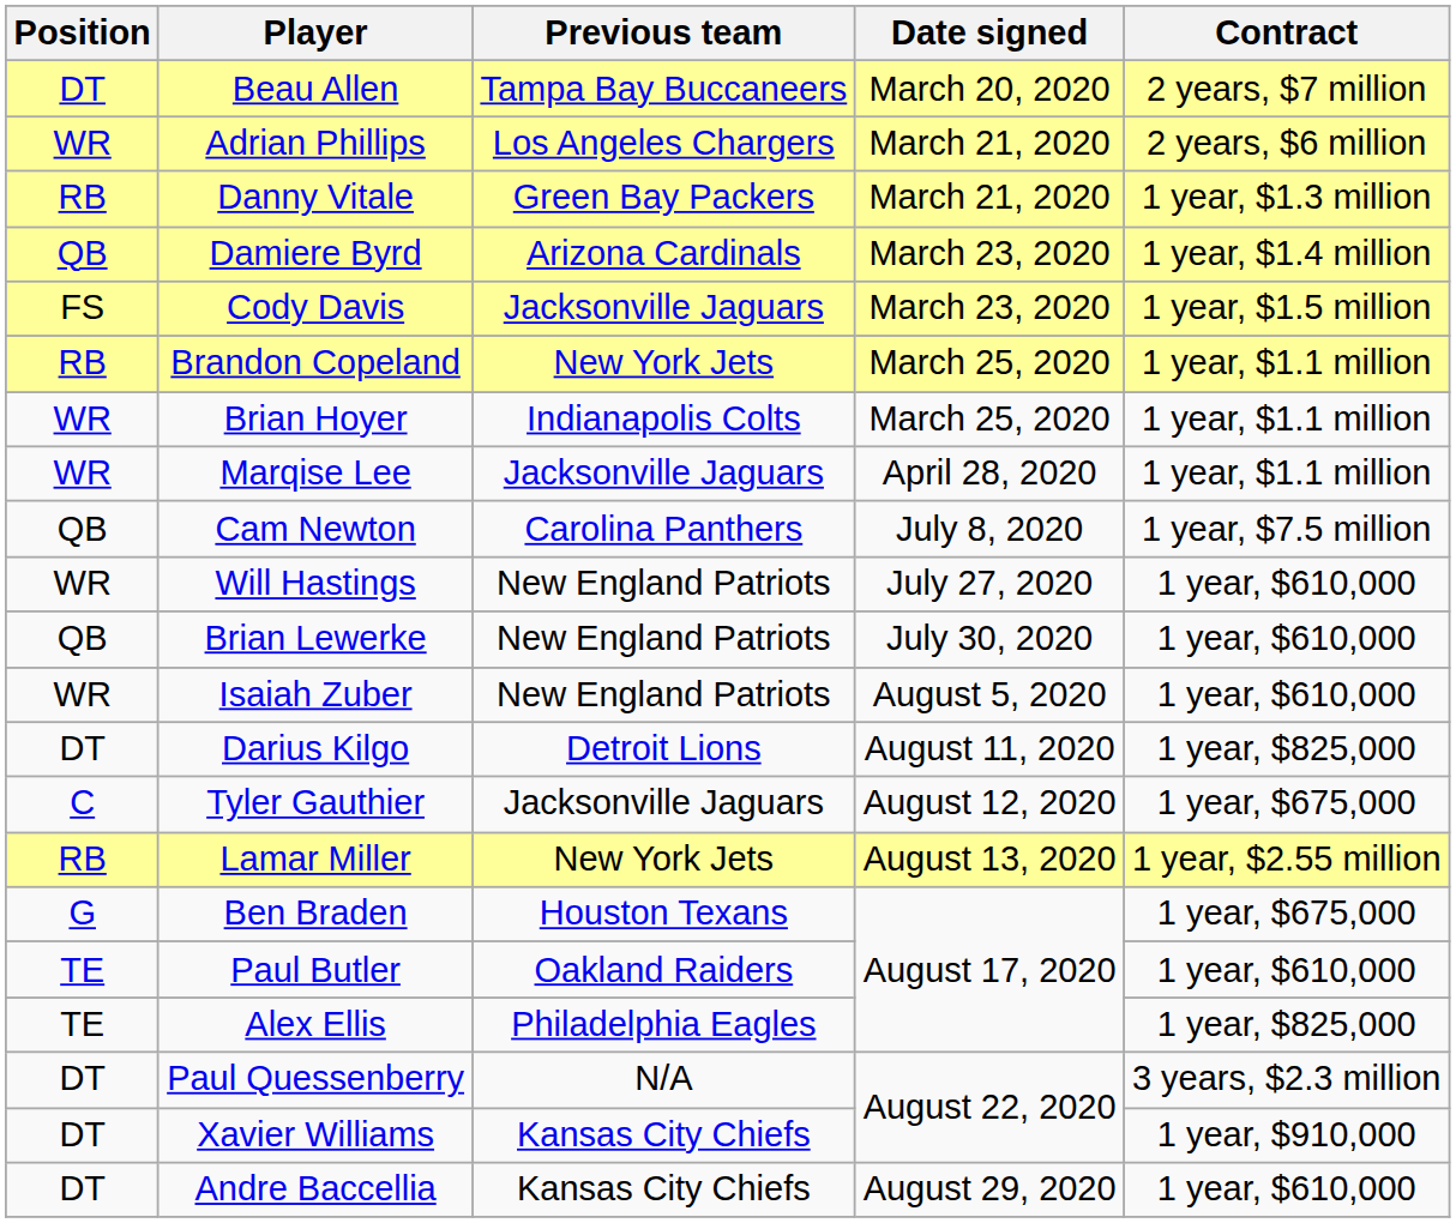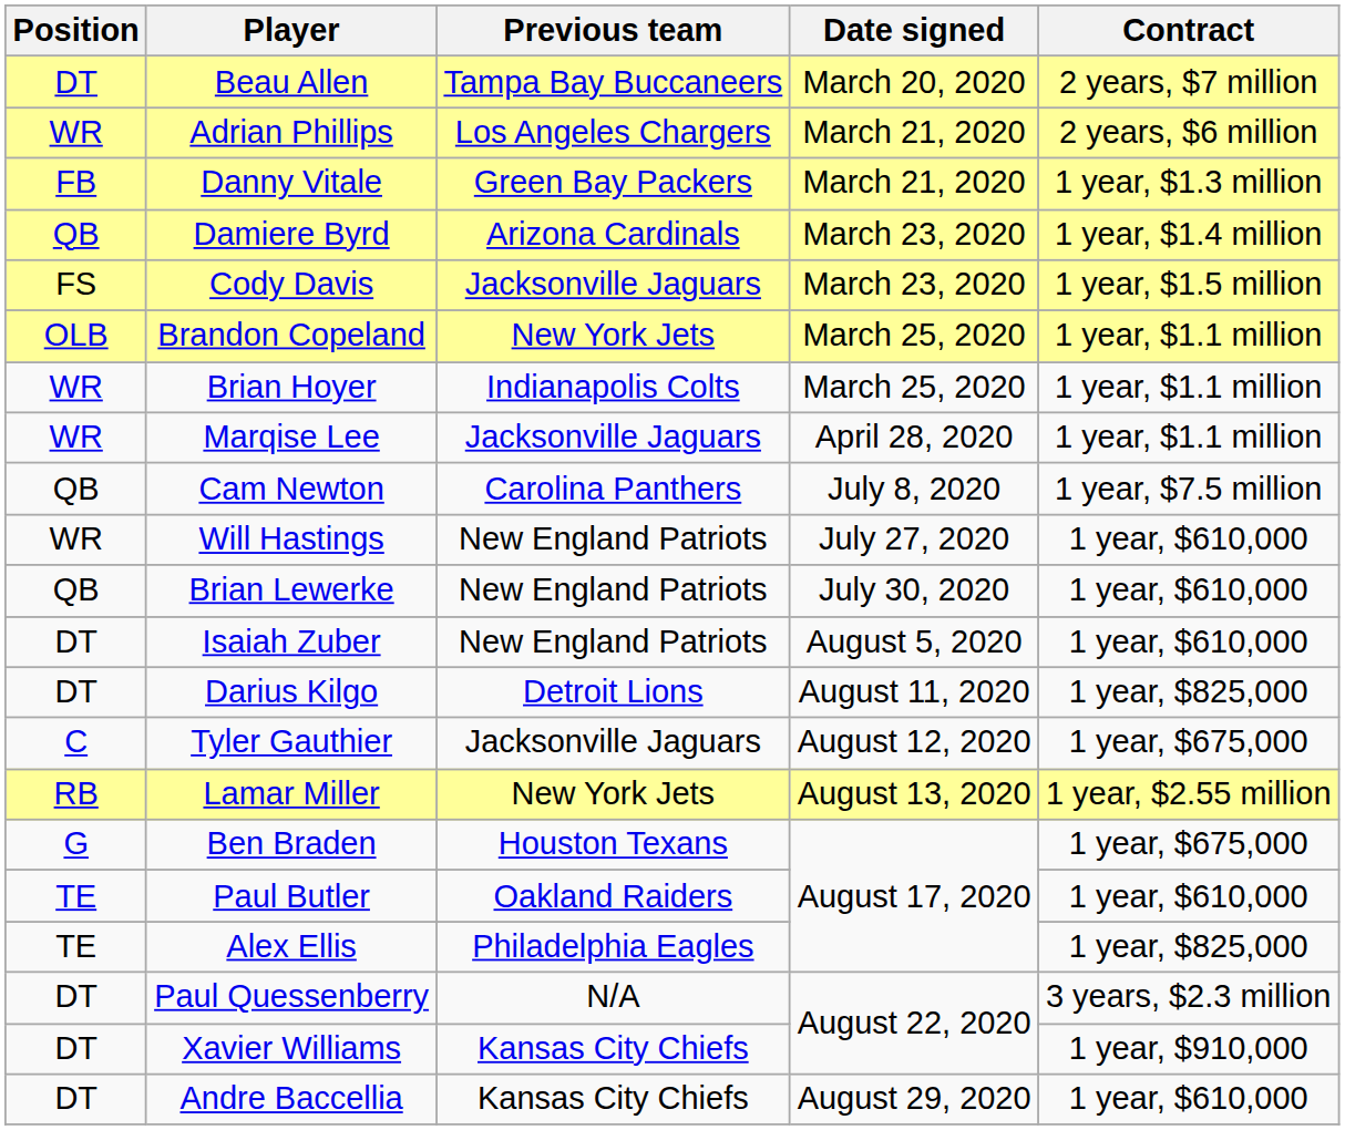Danny Vitale | Position: RB -> FB
Brandon Copeland | Position: RB -> OLB
Isaiah Zuber | Position: WR -> DT
